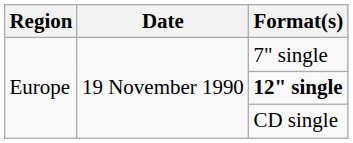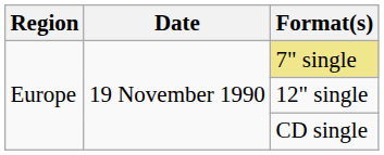7" single | Format(s): no background -> khaki background
12" single | Format(s): bold -> normal
